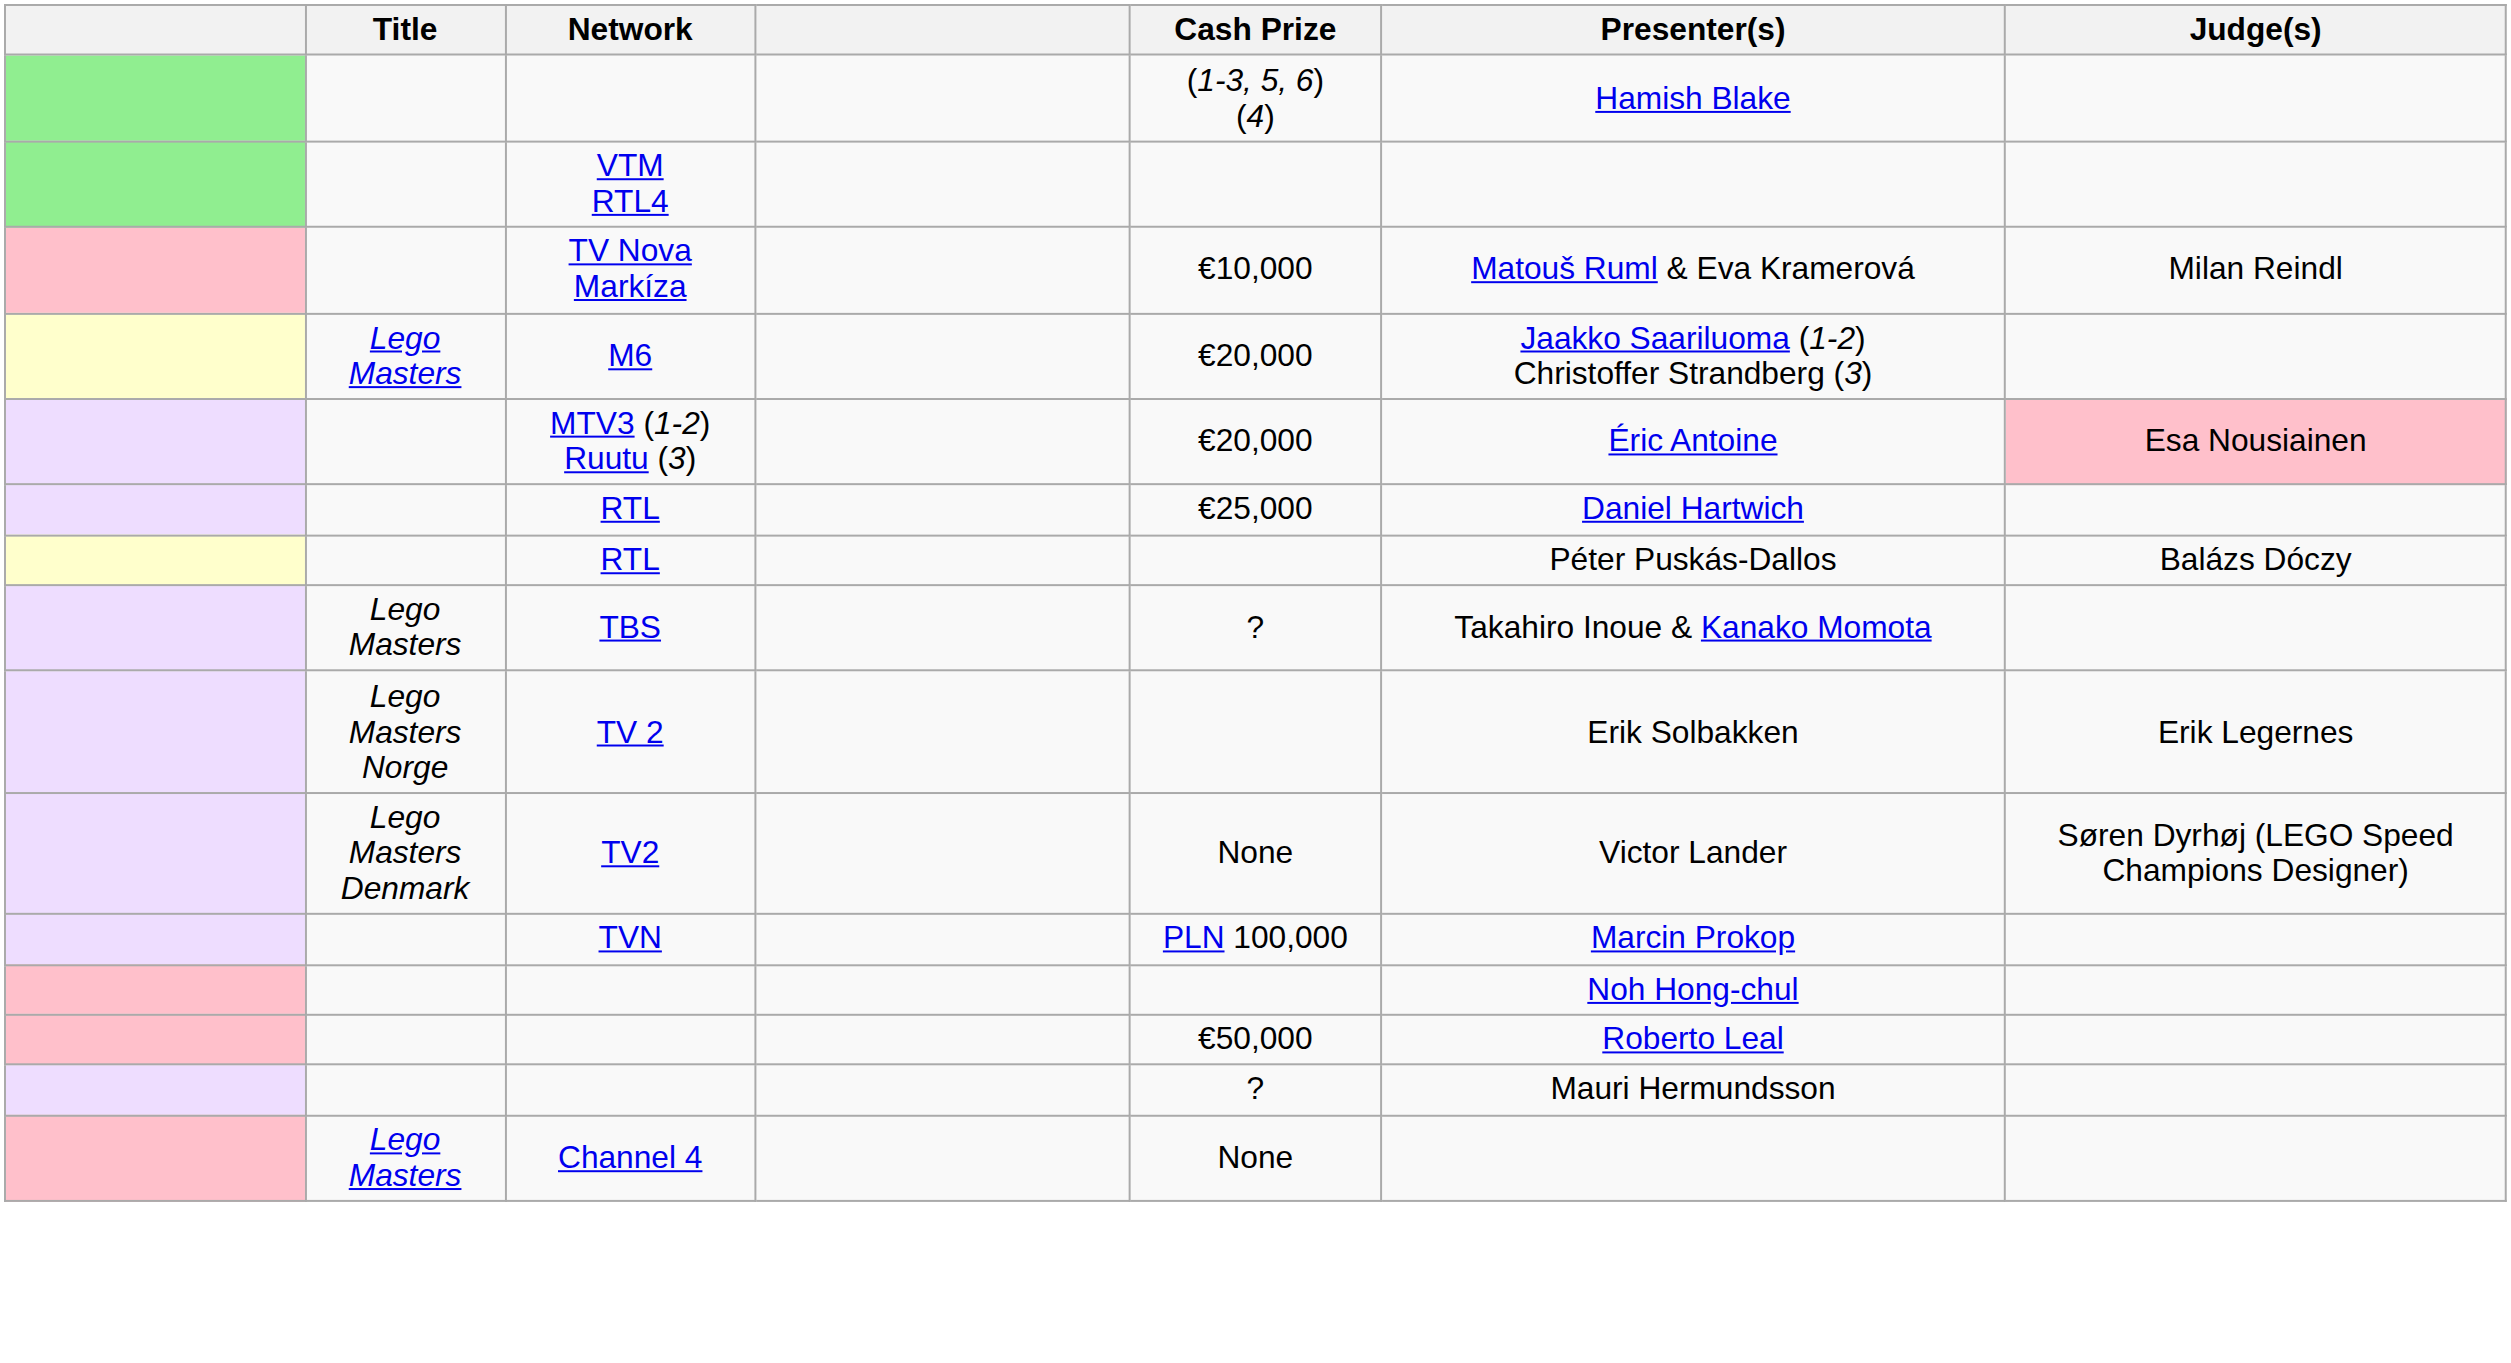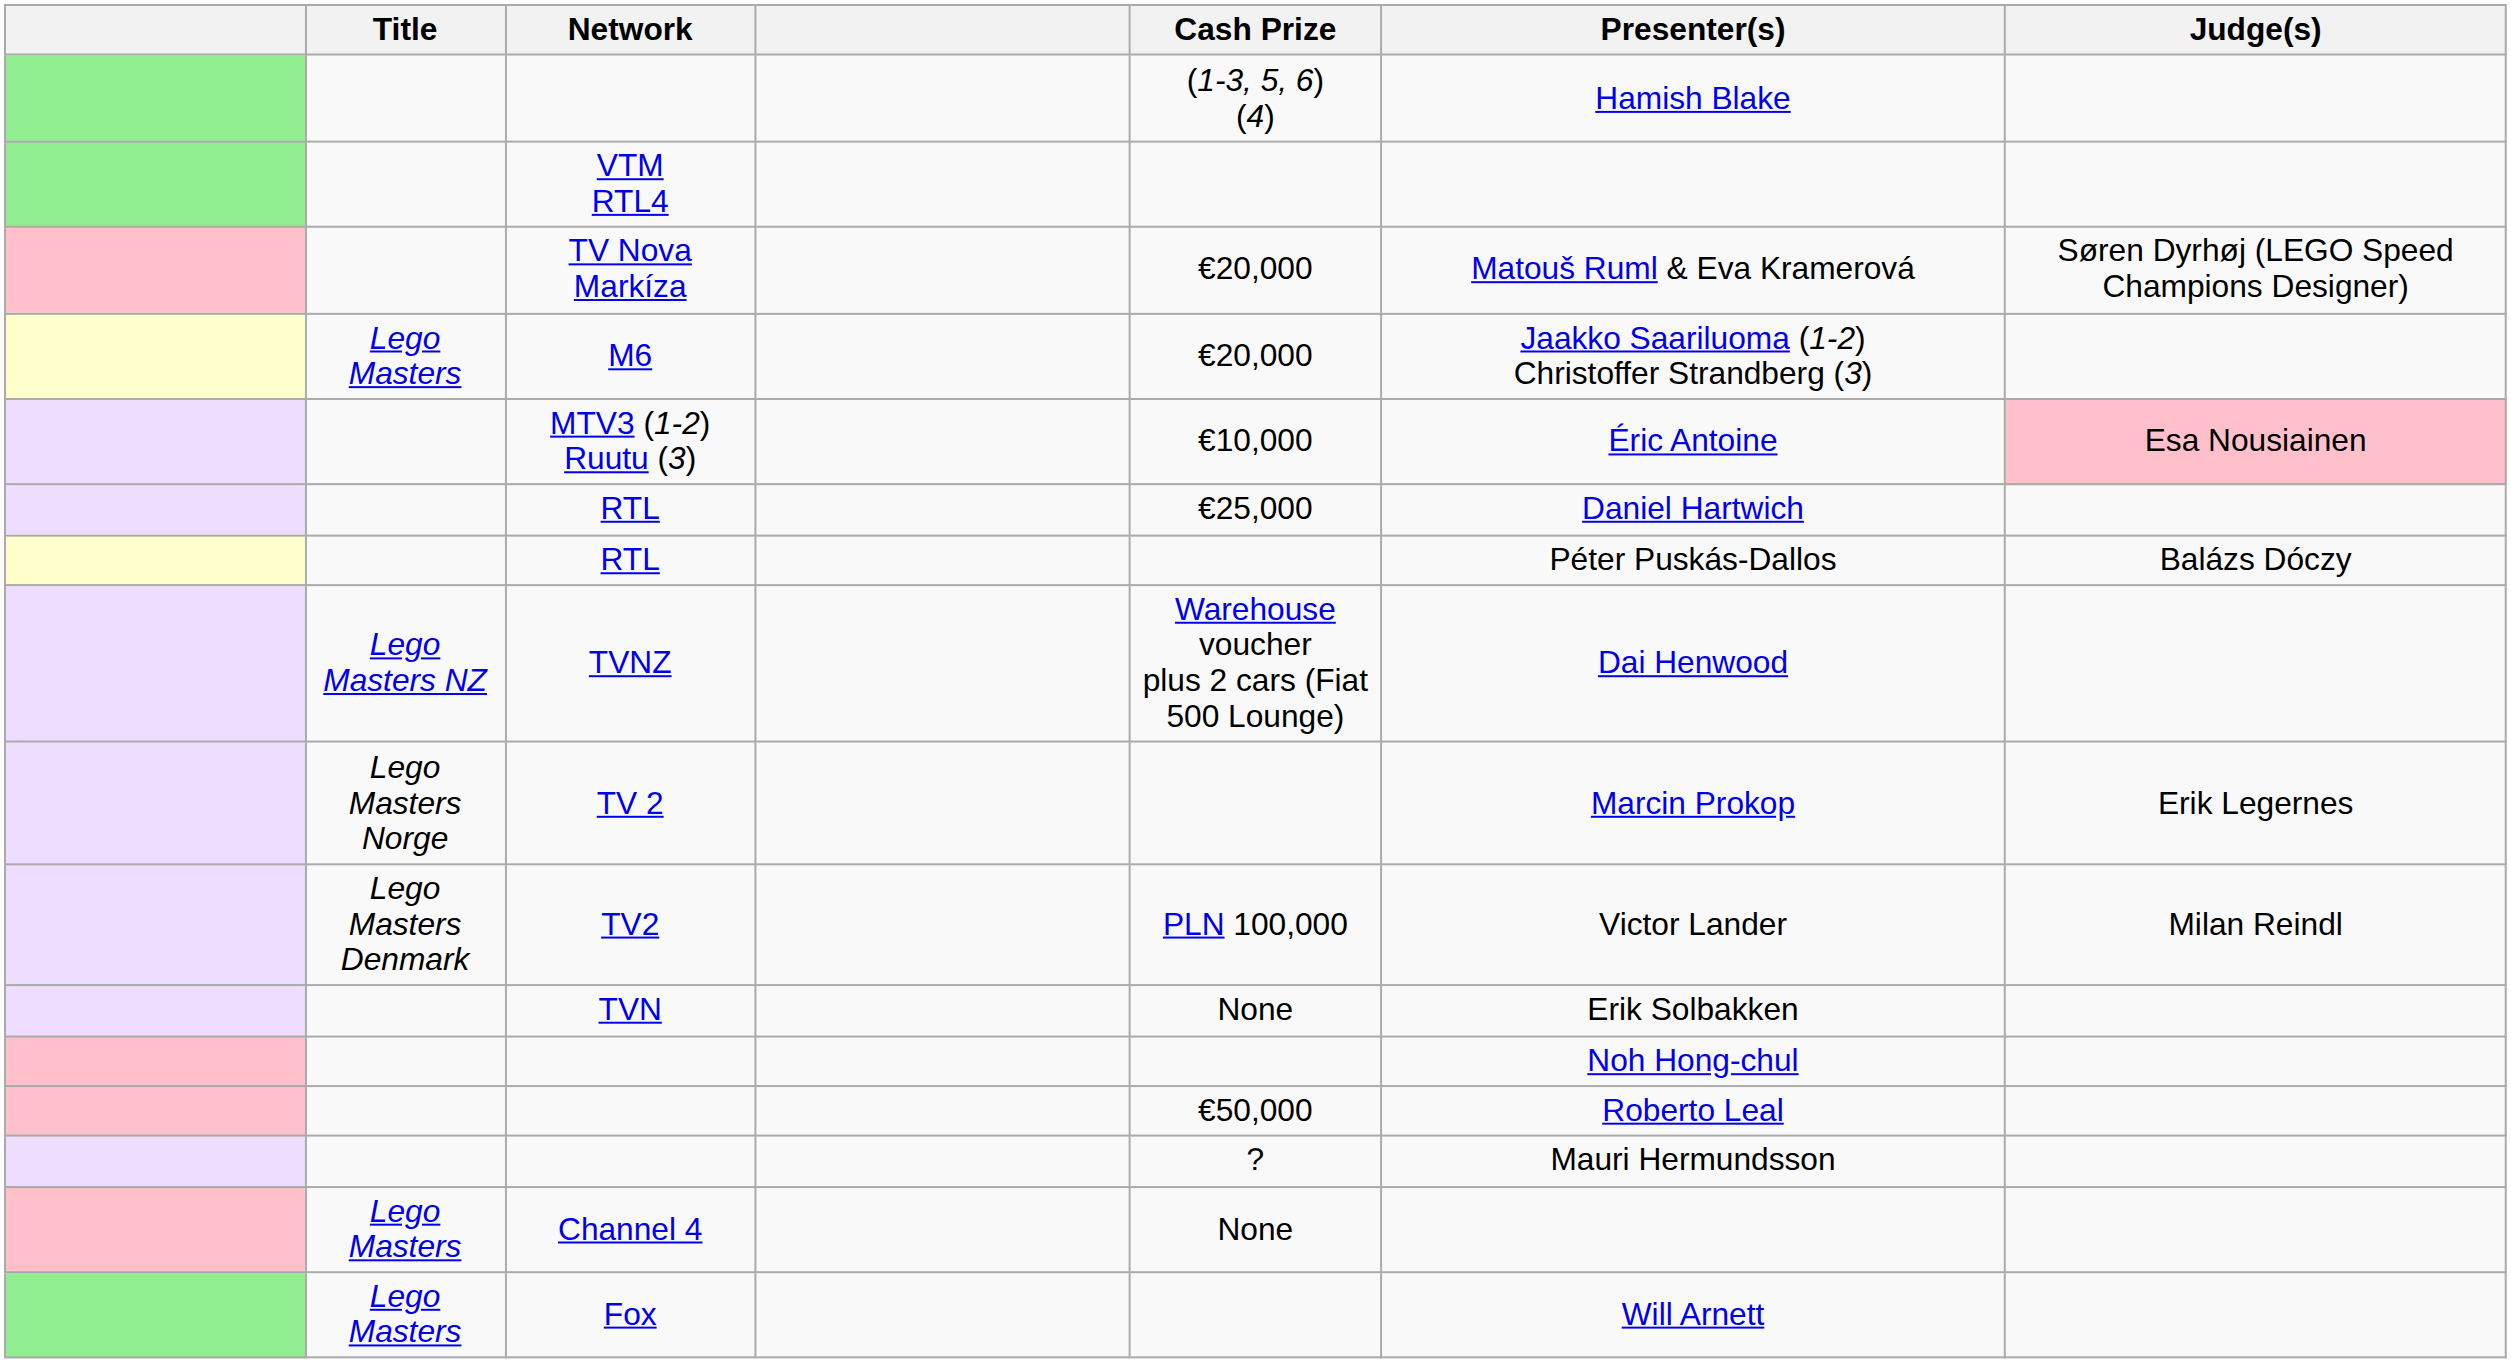TV Nova Markíza | Cash Prize: €10,000 -> €20,000
TV Nova Markíza | Judge(s): Milan Reindl -> Søren Dyrhøj (LEGO Speed Champions Designer)
MTV3 (1-2) Ruutu (3) | Cash Prize: €20,000 -> €10,000
- row: Lego Masters | TBS | ? | Takahiro Inoue & Kanako Momota
+ row: Lego Masters NZ | TVNZ | Warehouse voucher plus 2 cars (Fiat 500 Lounge) | Dai Henwood
TV 2 | Presenter(s): Erik Solbakken -> Marcin Prokop
TV2 | Cash Prize: None -> PLN 100,000
TV2 | Judge(s): Søren Dyrhøj (LEGO Speed Champions Designer) -> Milan Reindl
TVN | Cash Prize: PLN 100,000 -> None
TVN | Presenter(s): Marcin Prokop -> Erik Solbakken
+ row: Lego Masters | Fox | Will Arnett
